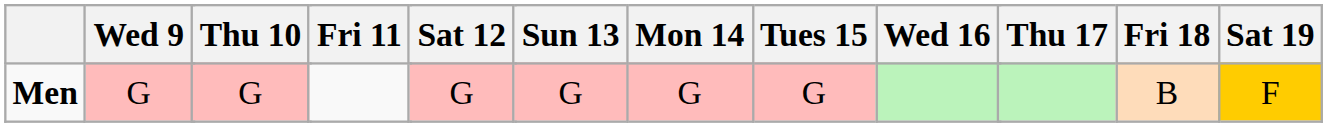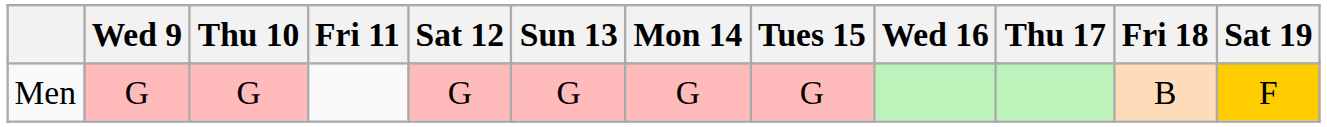Men | column 1: bold -> normal
